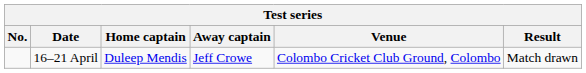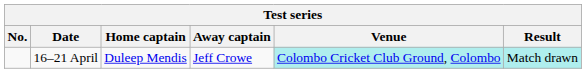16–21 April | Venue: no background -> paleturquoise background
16–21 April | Result: no background -> paleturquoise background
